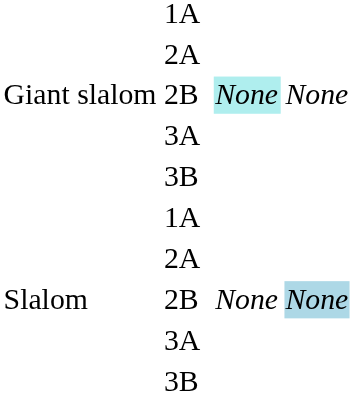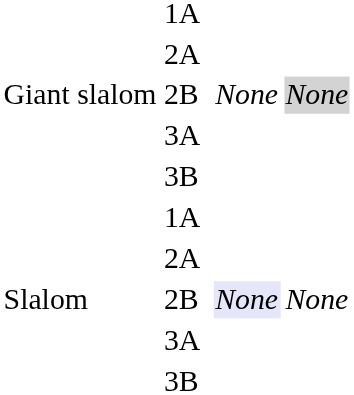Giant slalom / 2B | column 3: paleturquoise background -> no background
Giant slalom / 2B | column 4: no background -> lightgrey background
Slalom / 2B | column 3: no background -> lavender background
Slalom / 2B | column 4: lightblue background -> no background
